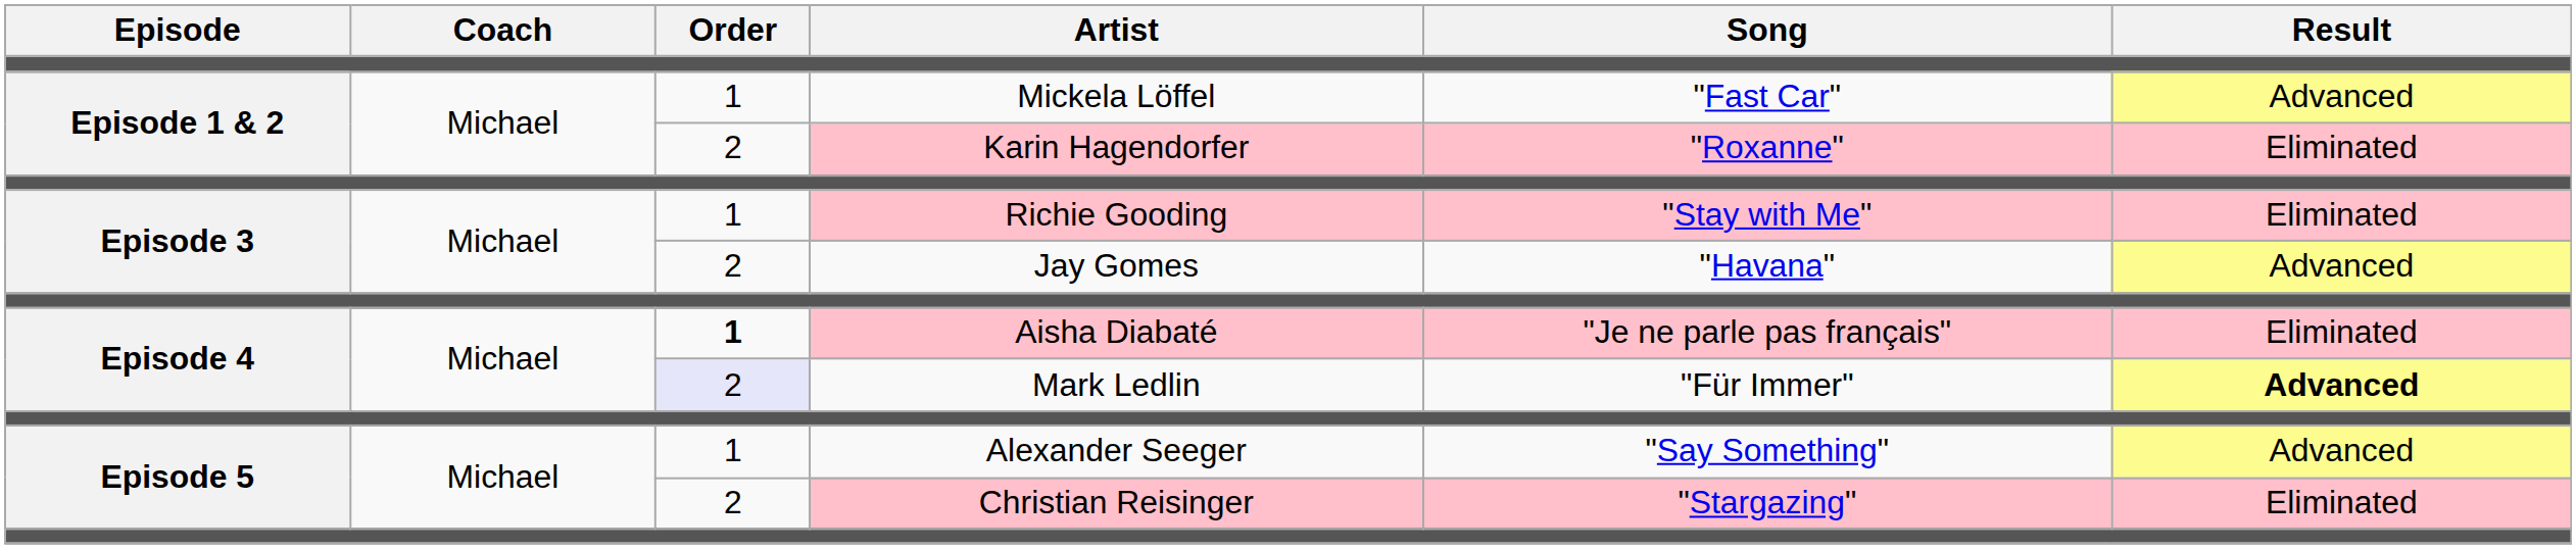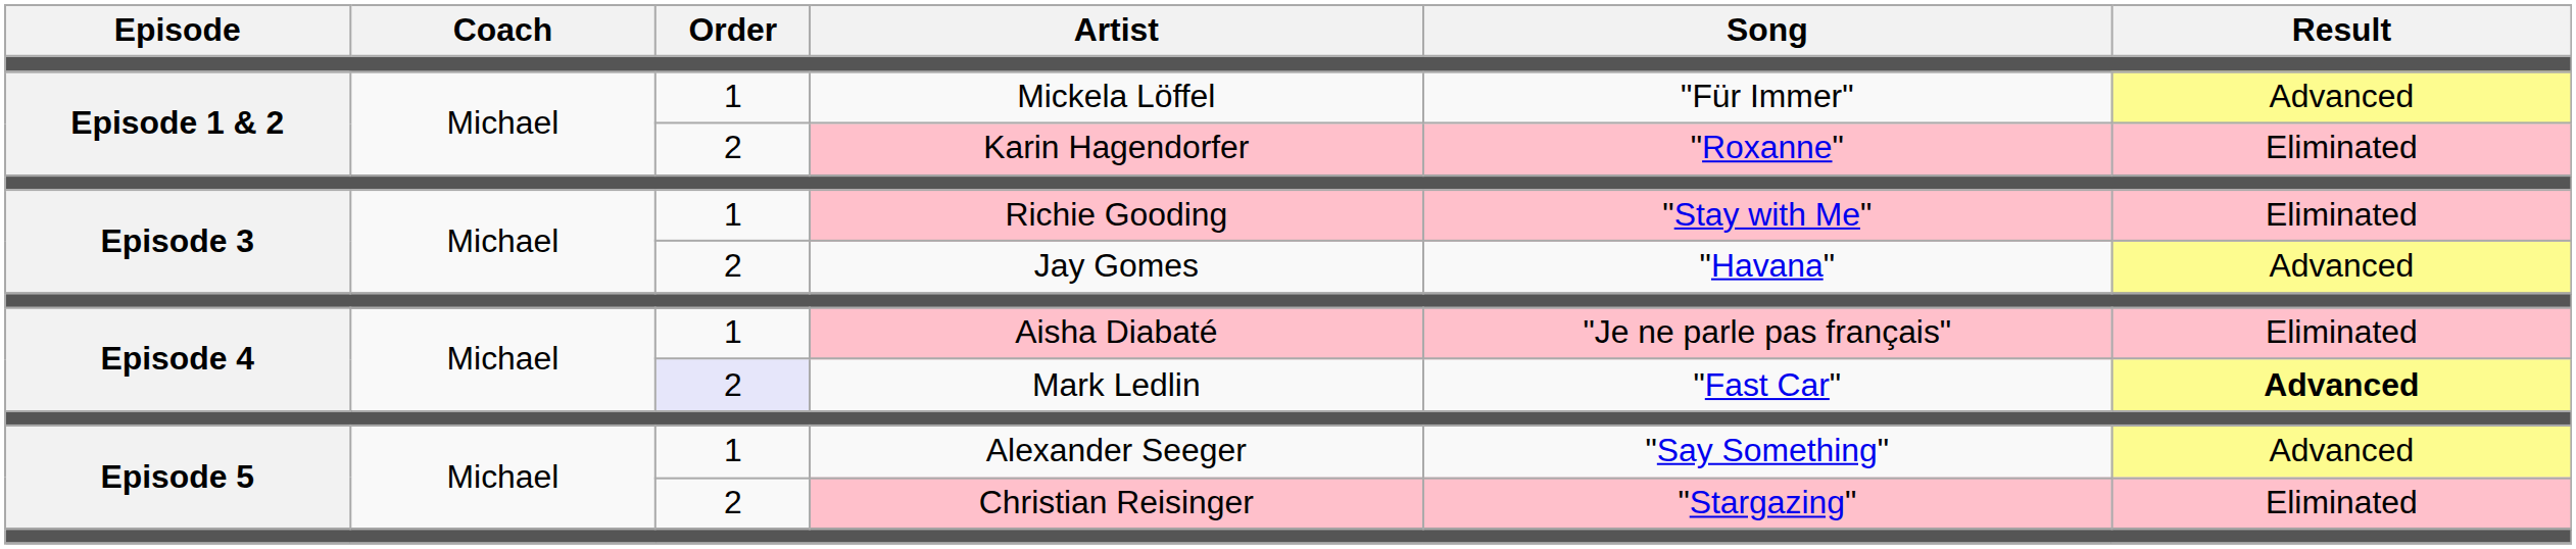Mickela Löffel | Song: "Fast Car" -> "Für Immer"
Aisha Diabaté | Order: bold -> normal
Mark Ledlin | Song: "Für Immer" -> "Fast Car"
